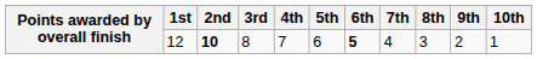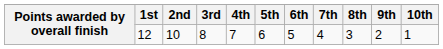row 2 | 2nd: bold -> normal
row 2 | 6th: bold -> normal
